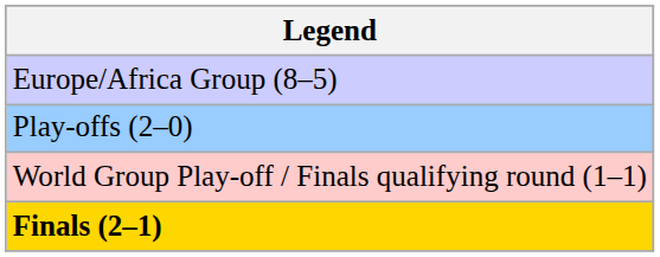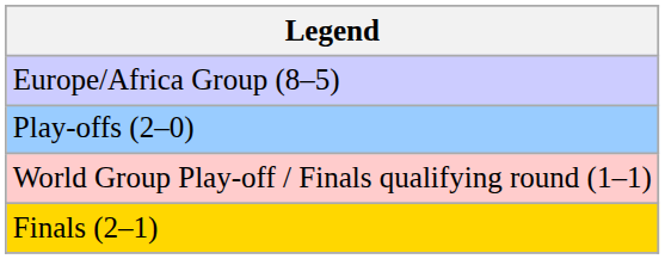row 5 | column 1: bold -> normal
